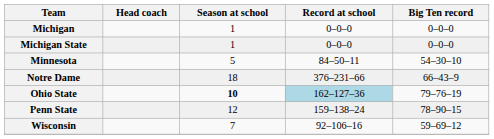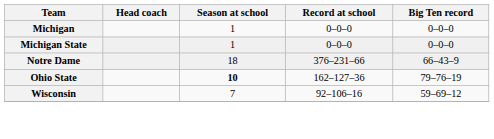- row: Minnesota | 5 | 84–50–11 | 54–30–10
Ohio State | Record at school: lightblue background -> no background
- row: Penn State | 12 | 159–138–24 | 78–90–15
